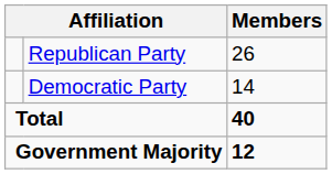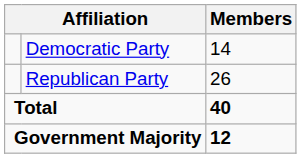rows swapped: Republican Party <-> Democratic Party
